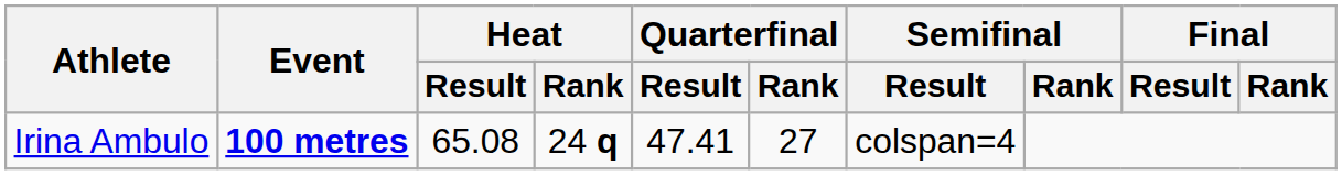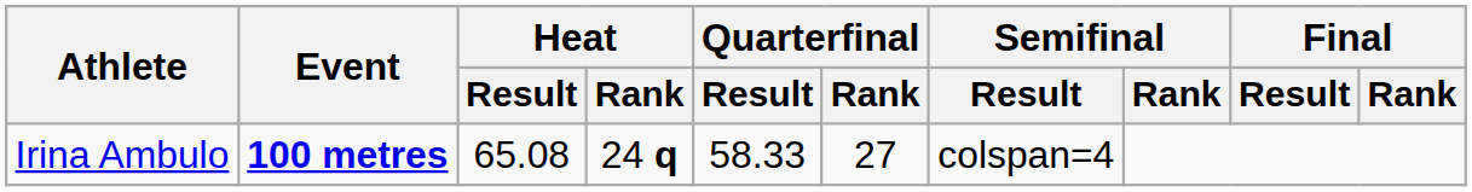Irina Ambulo | Quarterfinal / Result: 47.41 -> 58.33
